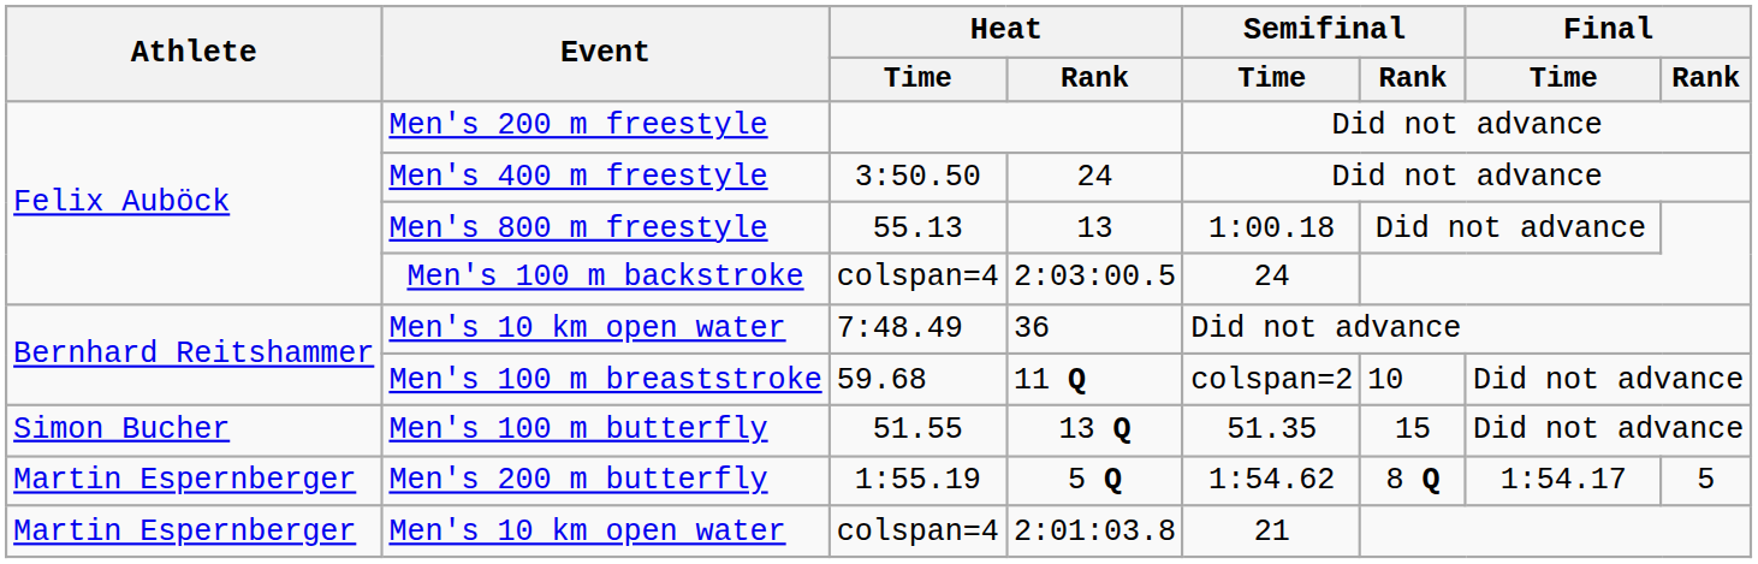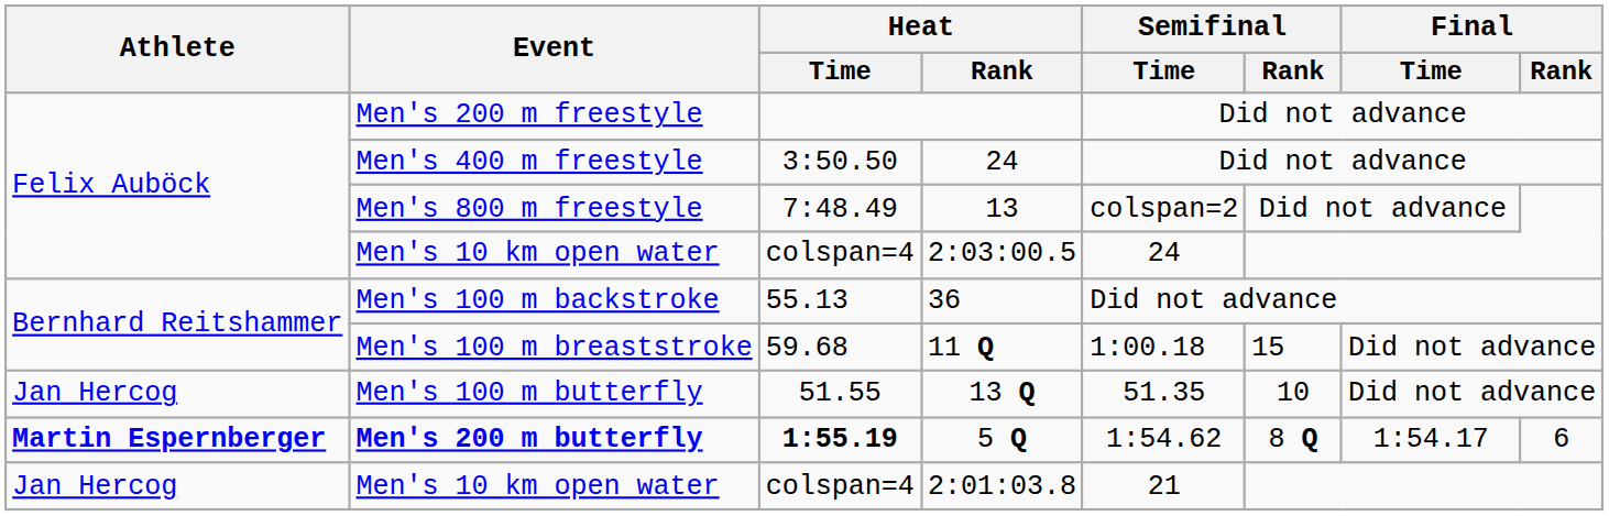13 | Heat / Time: 55.13 -> 7:48.49
13 | Semifinal / Time: 1:00.18 -> colspan=2
2:03:00.5 | Event: Men's 100 m backstroke -> Men's 10 km open water
36 | Event: Men's 10 km open water -> Men's 100 m backstroke
36 | Heat / Time: 7:48.49 -> 55.13
11 Q | Semifinal / Time: colspan=2 -> 1:00.18
11 Q | Semifinal / Rank: 10 -> 15
13 Q | Athlete: Simon Bucher -> Jan Hercog
13 Q | Semifinal / Rank: 15 -> 10
5 Q | Athlete: normal -> bold
5 Q | Event: normal -> bold
5 Q | Heat / Time: normal -> bold
5 Q | Final / Rank: 5 -> 6
2:01:03.8 | Athlete: Martin Espernberger -> Jan Hercog
